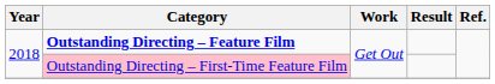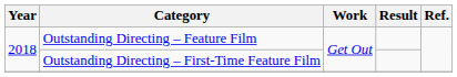Outstanding Directing – Feature Film | Category: bold -> normal
Outstanding Directing – First-Time Feature Film | Category: pink background -> no background
